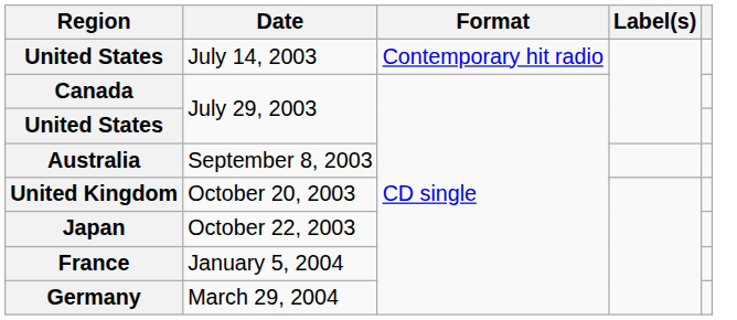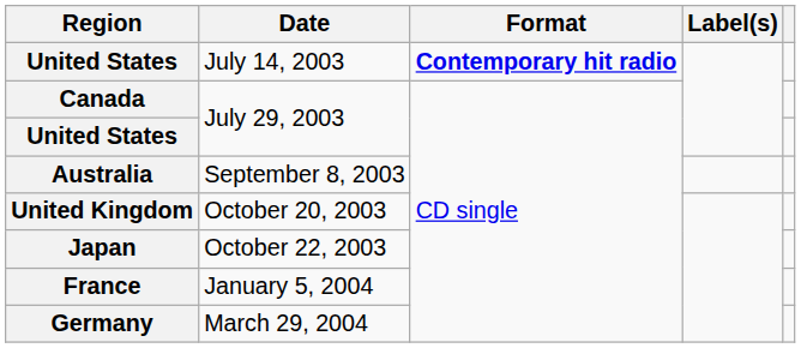United States / July 14, 2003 | Format: normal -> bold
